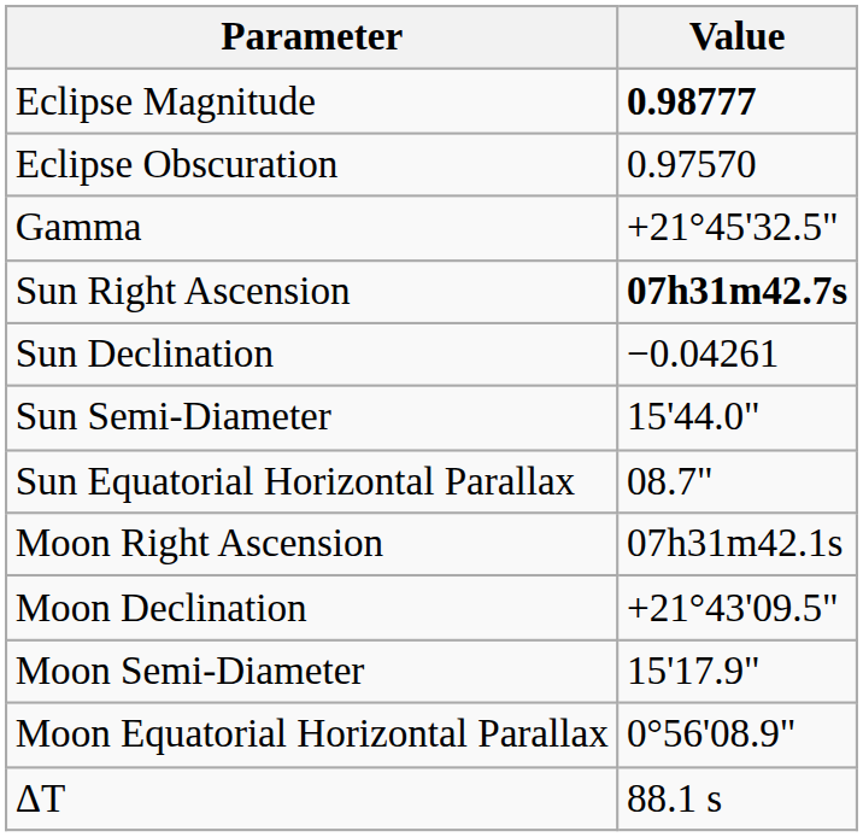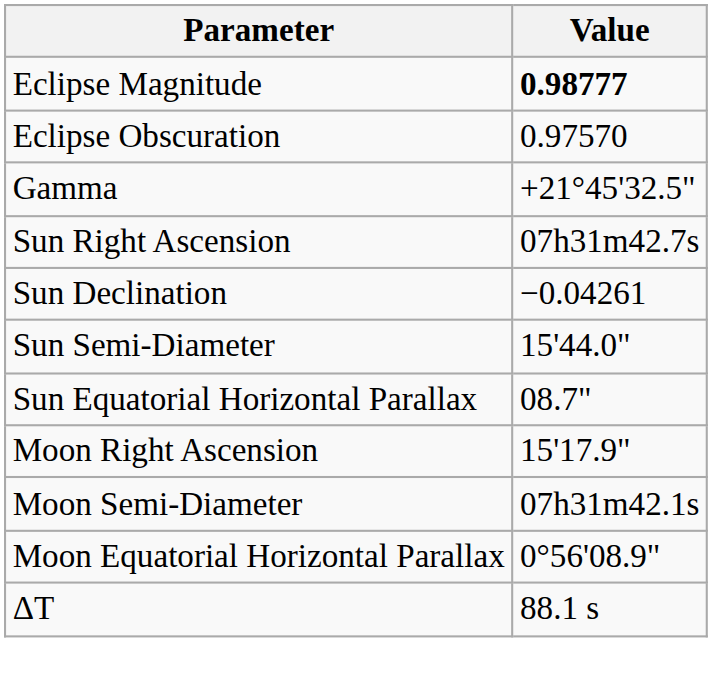Sun Right Ascension | Value: bold -> normal
Moon Right Ascension | Value: 07h31m42.1s -> 15'17.9"
- row: Moon Declination | +21°43'09.5"
Moon Semi-Diameter | Value: 15'17.9" -> 07h31m42.1s
